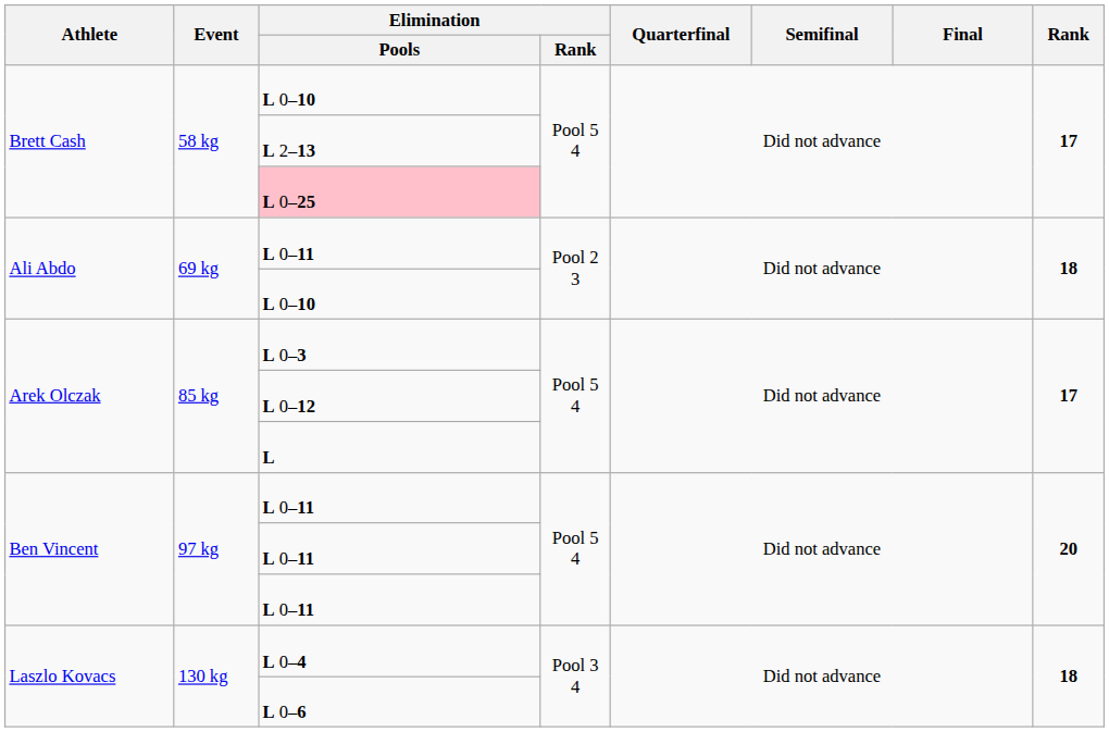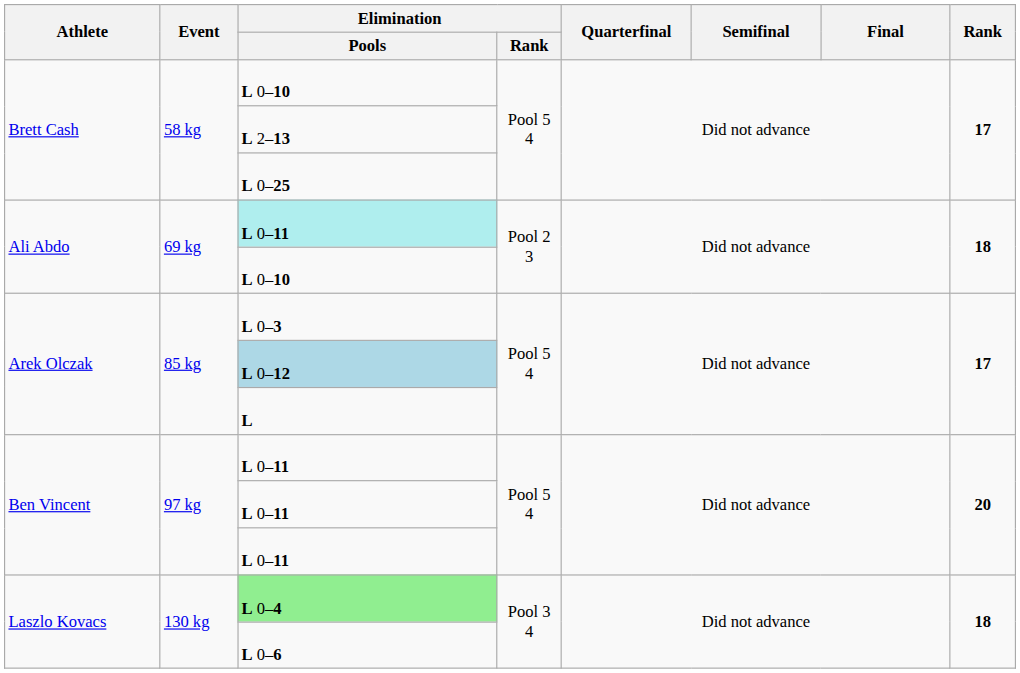L 0–25 | Elimination / Pools: pink background -> no background
Ali Abdo / L 0–11 | Elimination / Pools: no background -> paleturquoise background
L 0–12 | Elimination / Pools: no background -> lightblue background
L 0–4 | Elimination / Pools: no background -> lightgreen background
